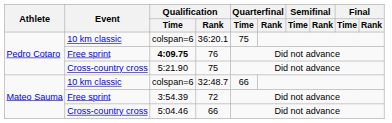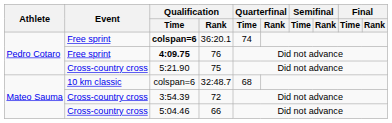36:20.1 | Event: 10 km classic -> Free sprint
36:20.1 | Qualification / Time: normal -> bold
36:20.1 | Quarterfinal / Time: 75 -> 74
32:48.7 | Quarterfinal / Time: 66 -> 68
72 | Event: Free sprint -> Cross-country cross
